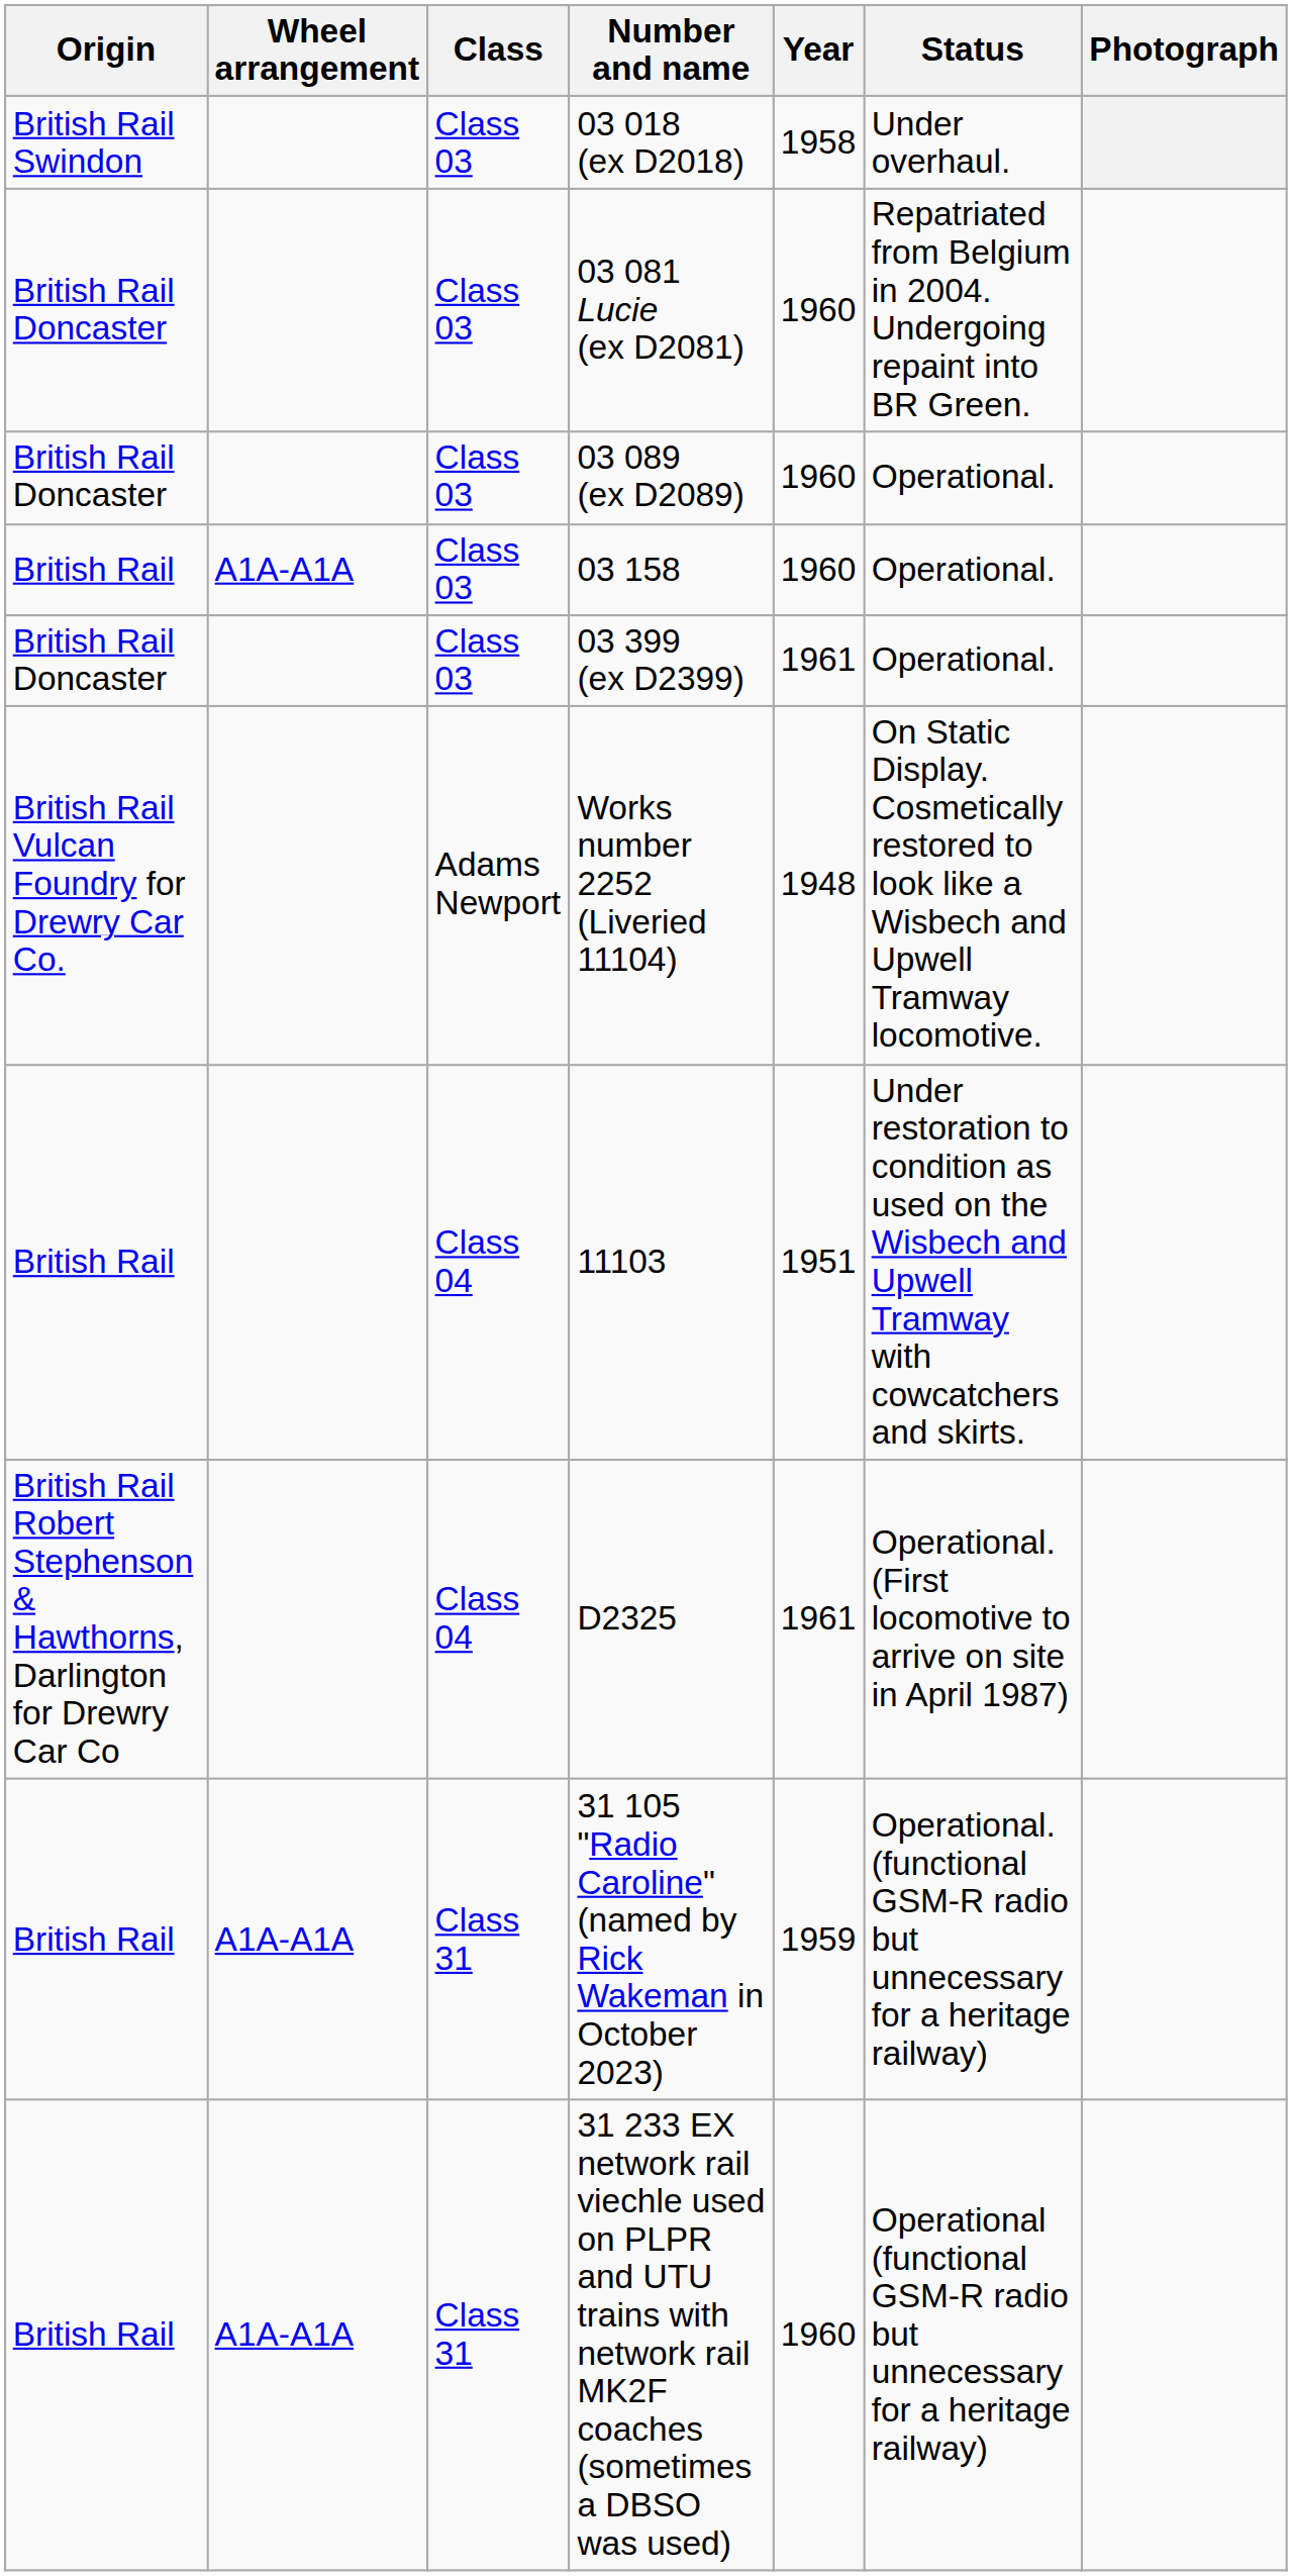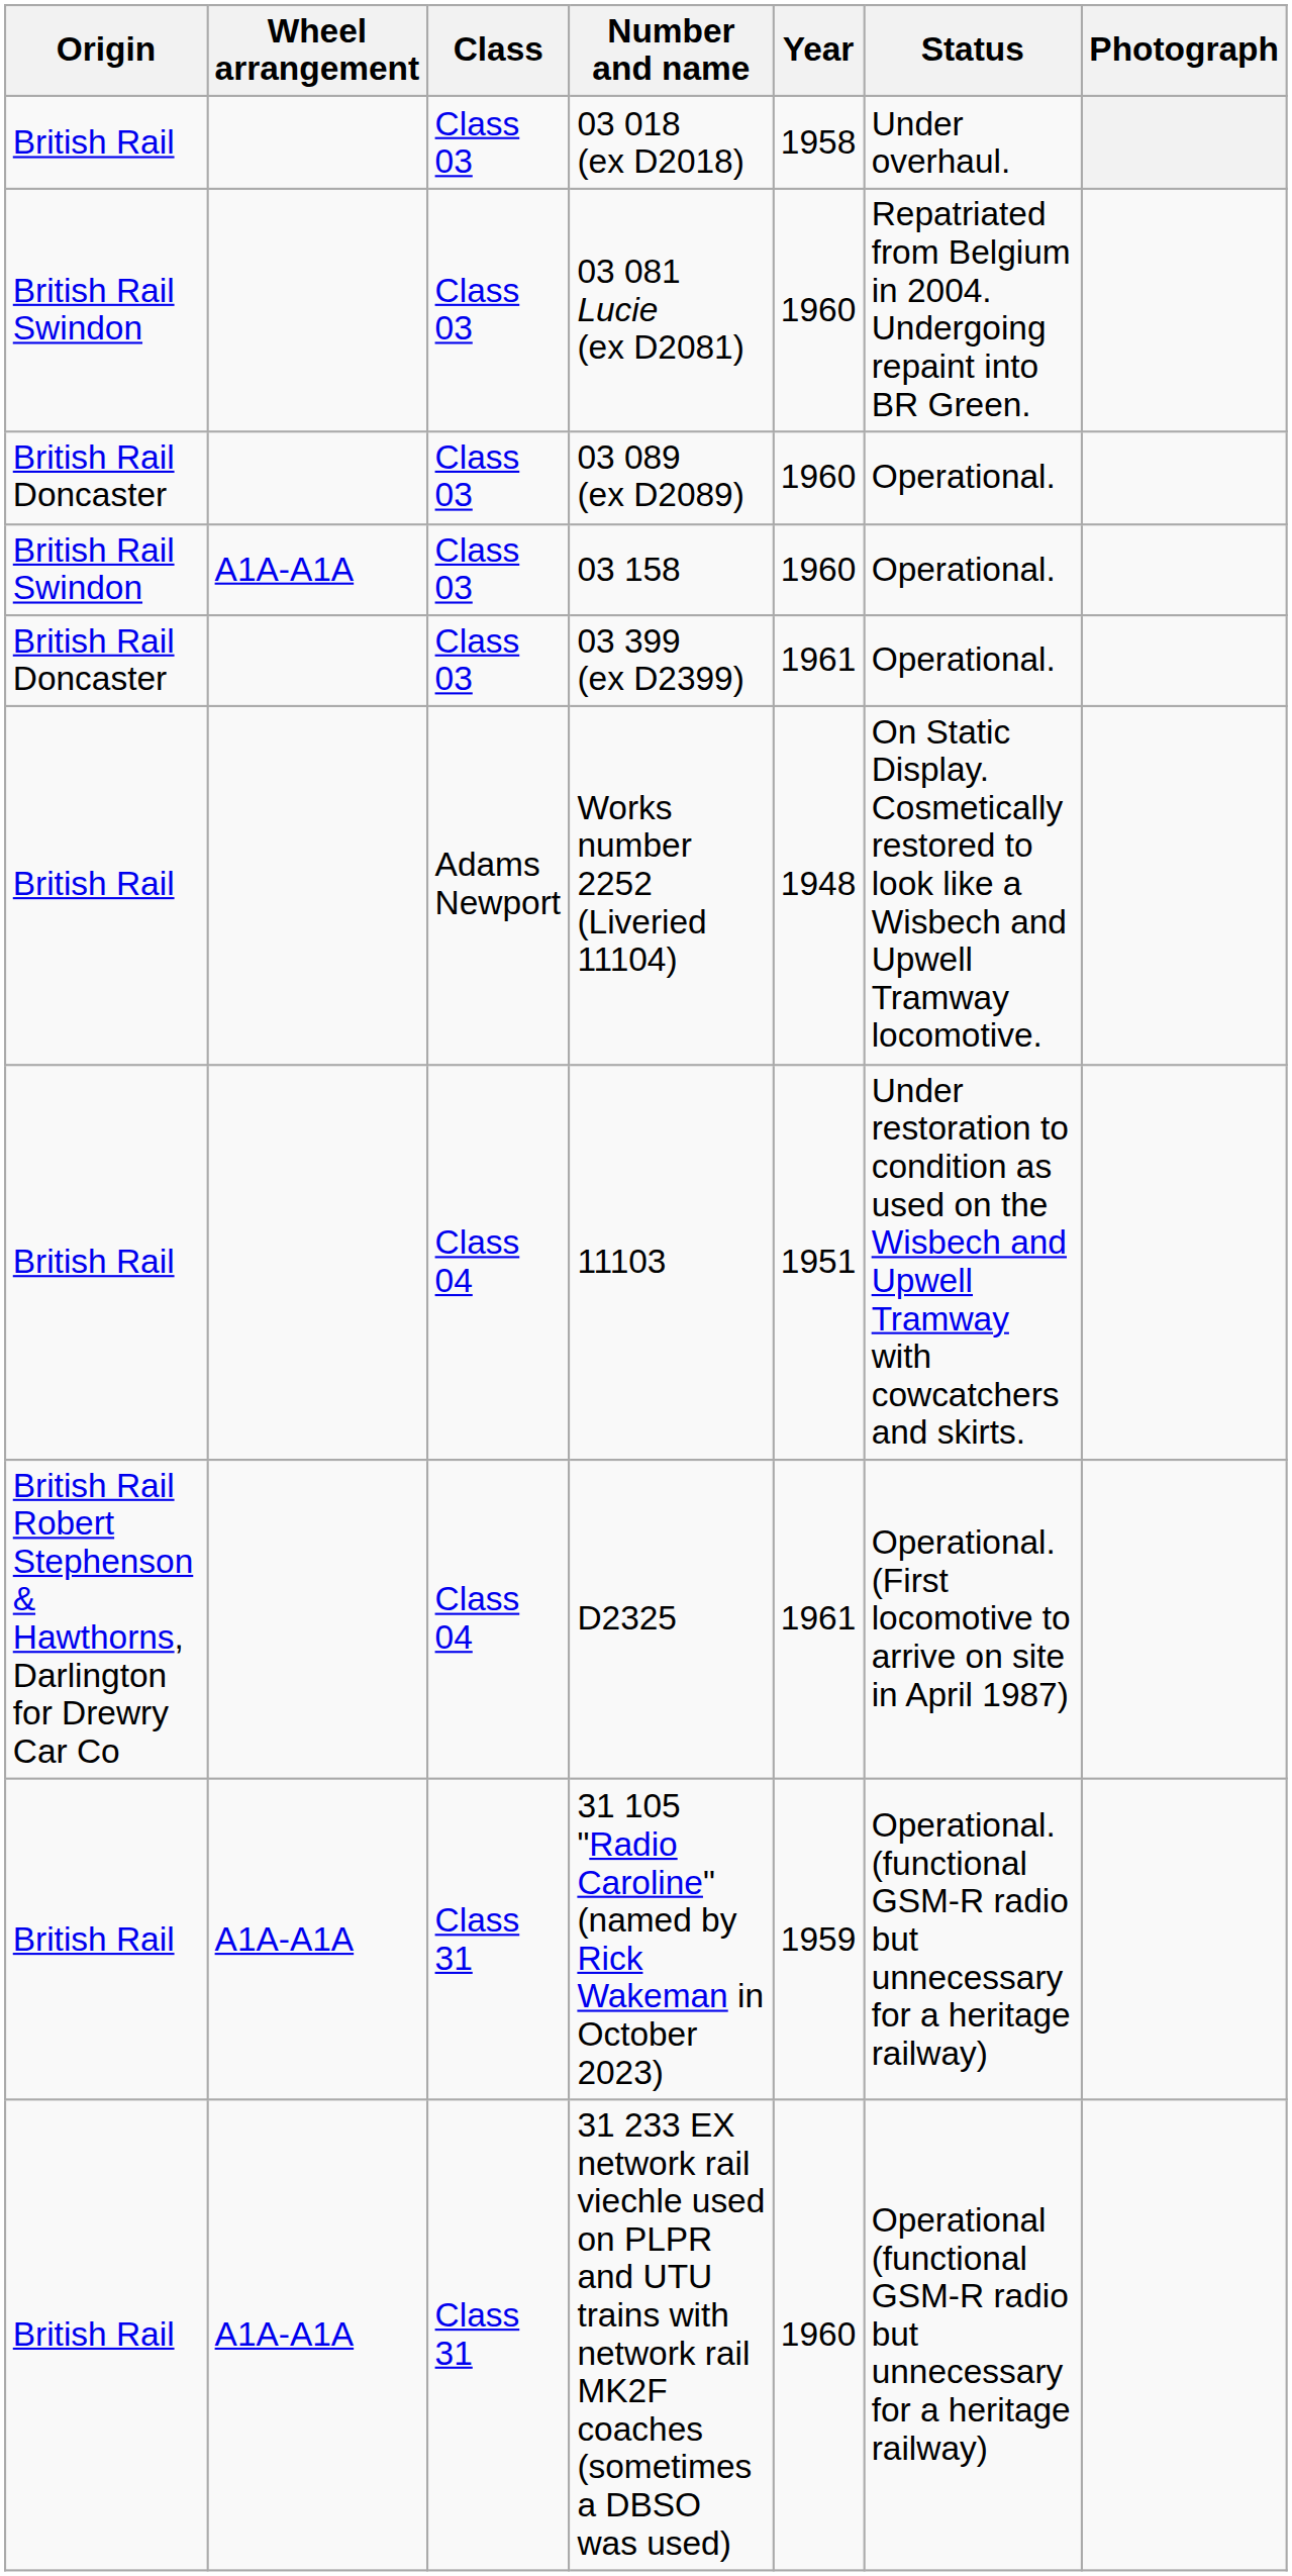03 018 (ex D2018) | Origin: British Rail Swindon -> British Rail
03 081 Lucie (ex D2081) | Origin: British Rail Doncaster -> British Rail Swindon
03 158 | Origin: British Rail -> British Rail Swindon
Works number 2252 (Liveried 11104) | Origin: British Rail Vulcan Foundry for Drewry Car Co. -> British Rail
